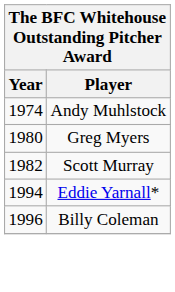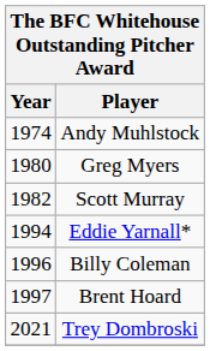+ row: 1997 | Brent Hoard
+ row: 2021 | Trey Dombroski
